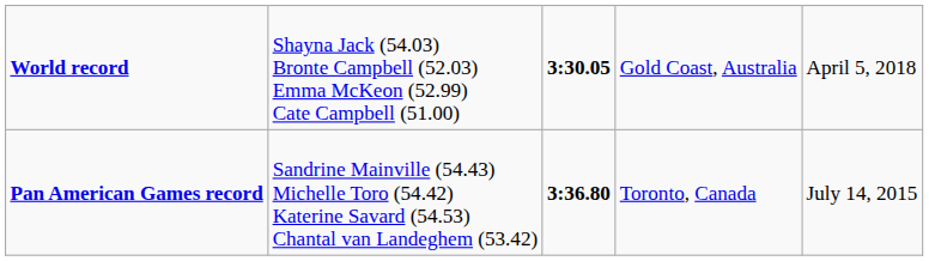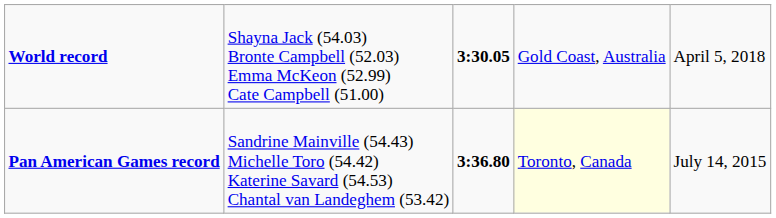Pan American Games record | column 4: no background -> lightyellow background
